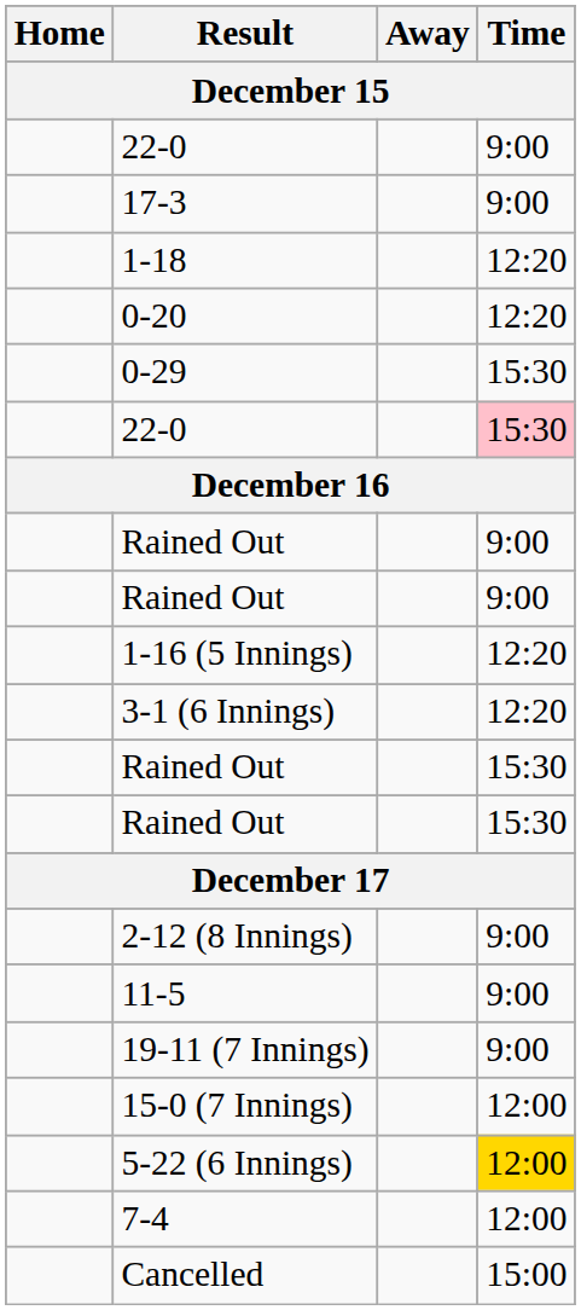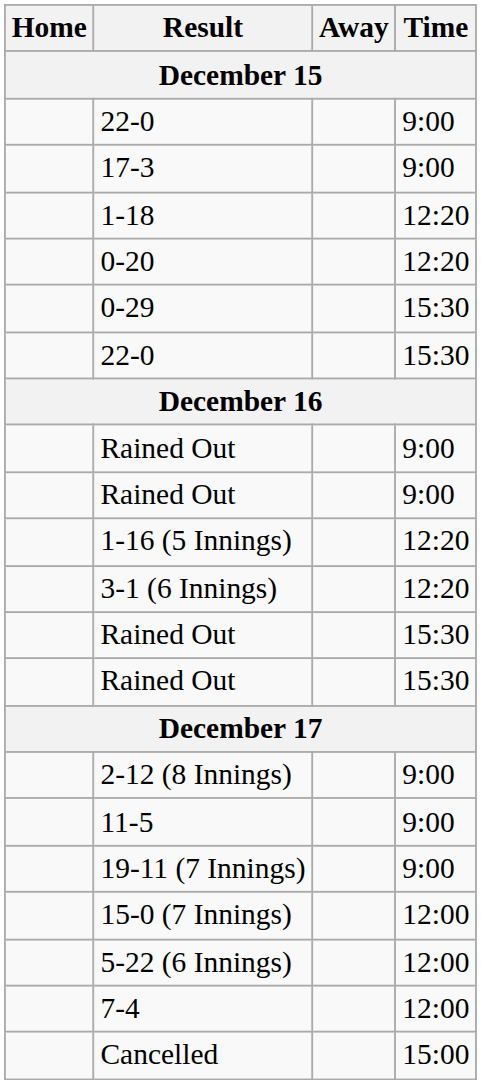22-0 / 15:30 | Time: pink background -> no background
5-22 (6 Innings) | Time: gold background -> no background
